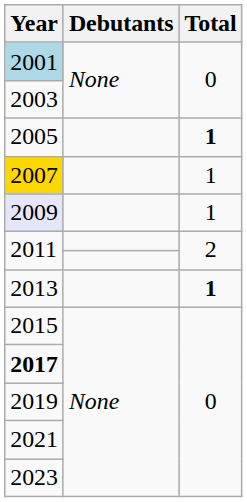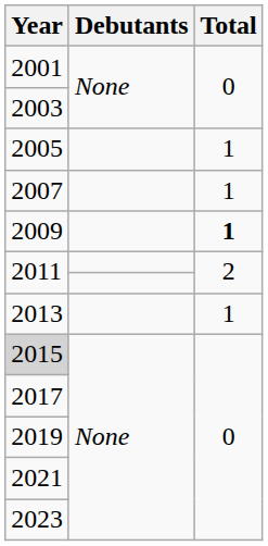2001 | Year: lightblue background -> no background
2005 | Total: bold -> normal
2007 | Year: gold background -> no background
2009 | Year: lavender background -> no background
2009 | Total: normal -> bold
2013 | Total: bold -> normal
2015 | Year: no background -> lightgrey background
2017 | Year: bold -> normal
